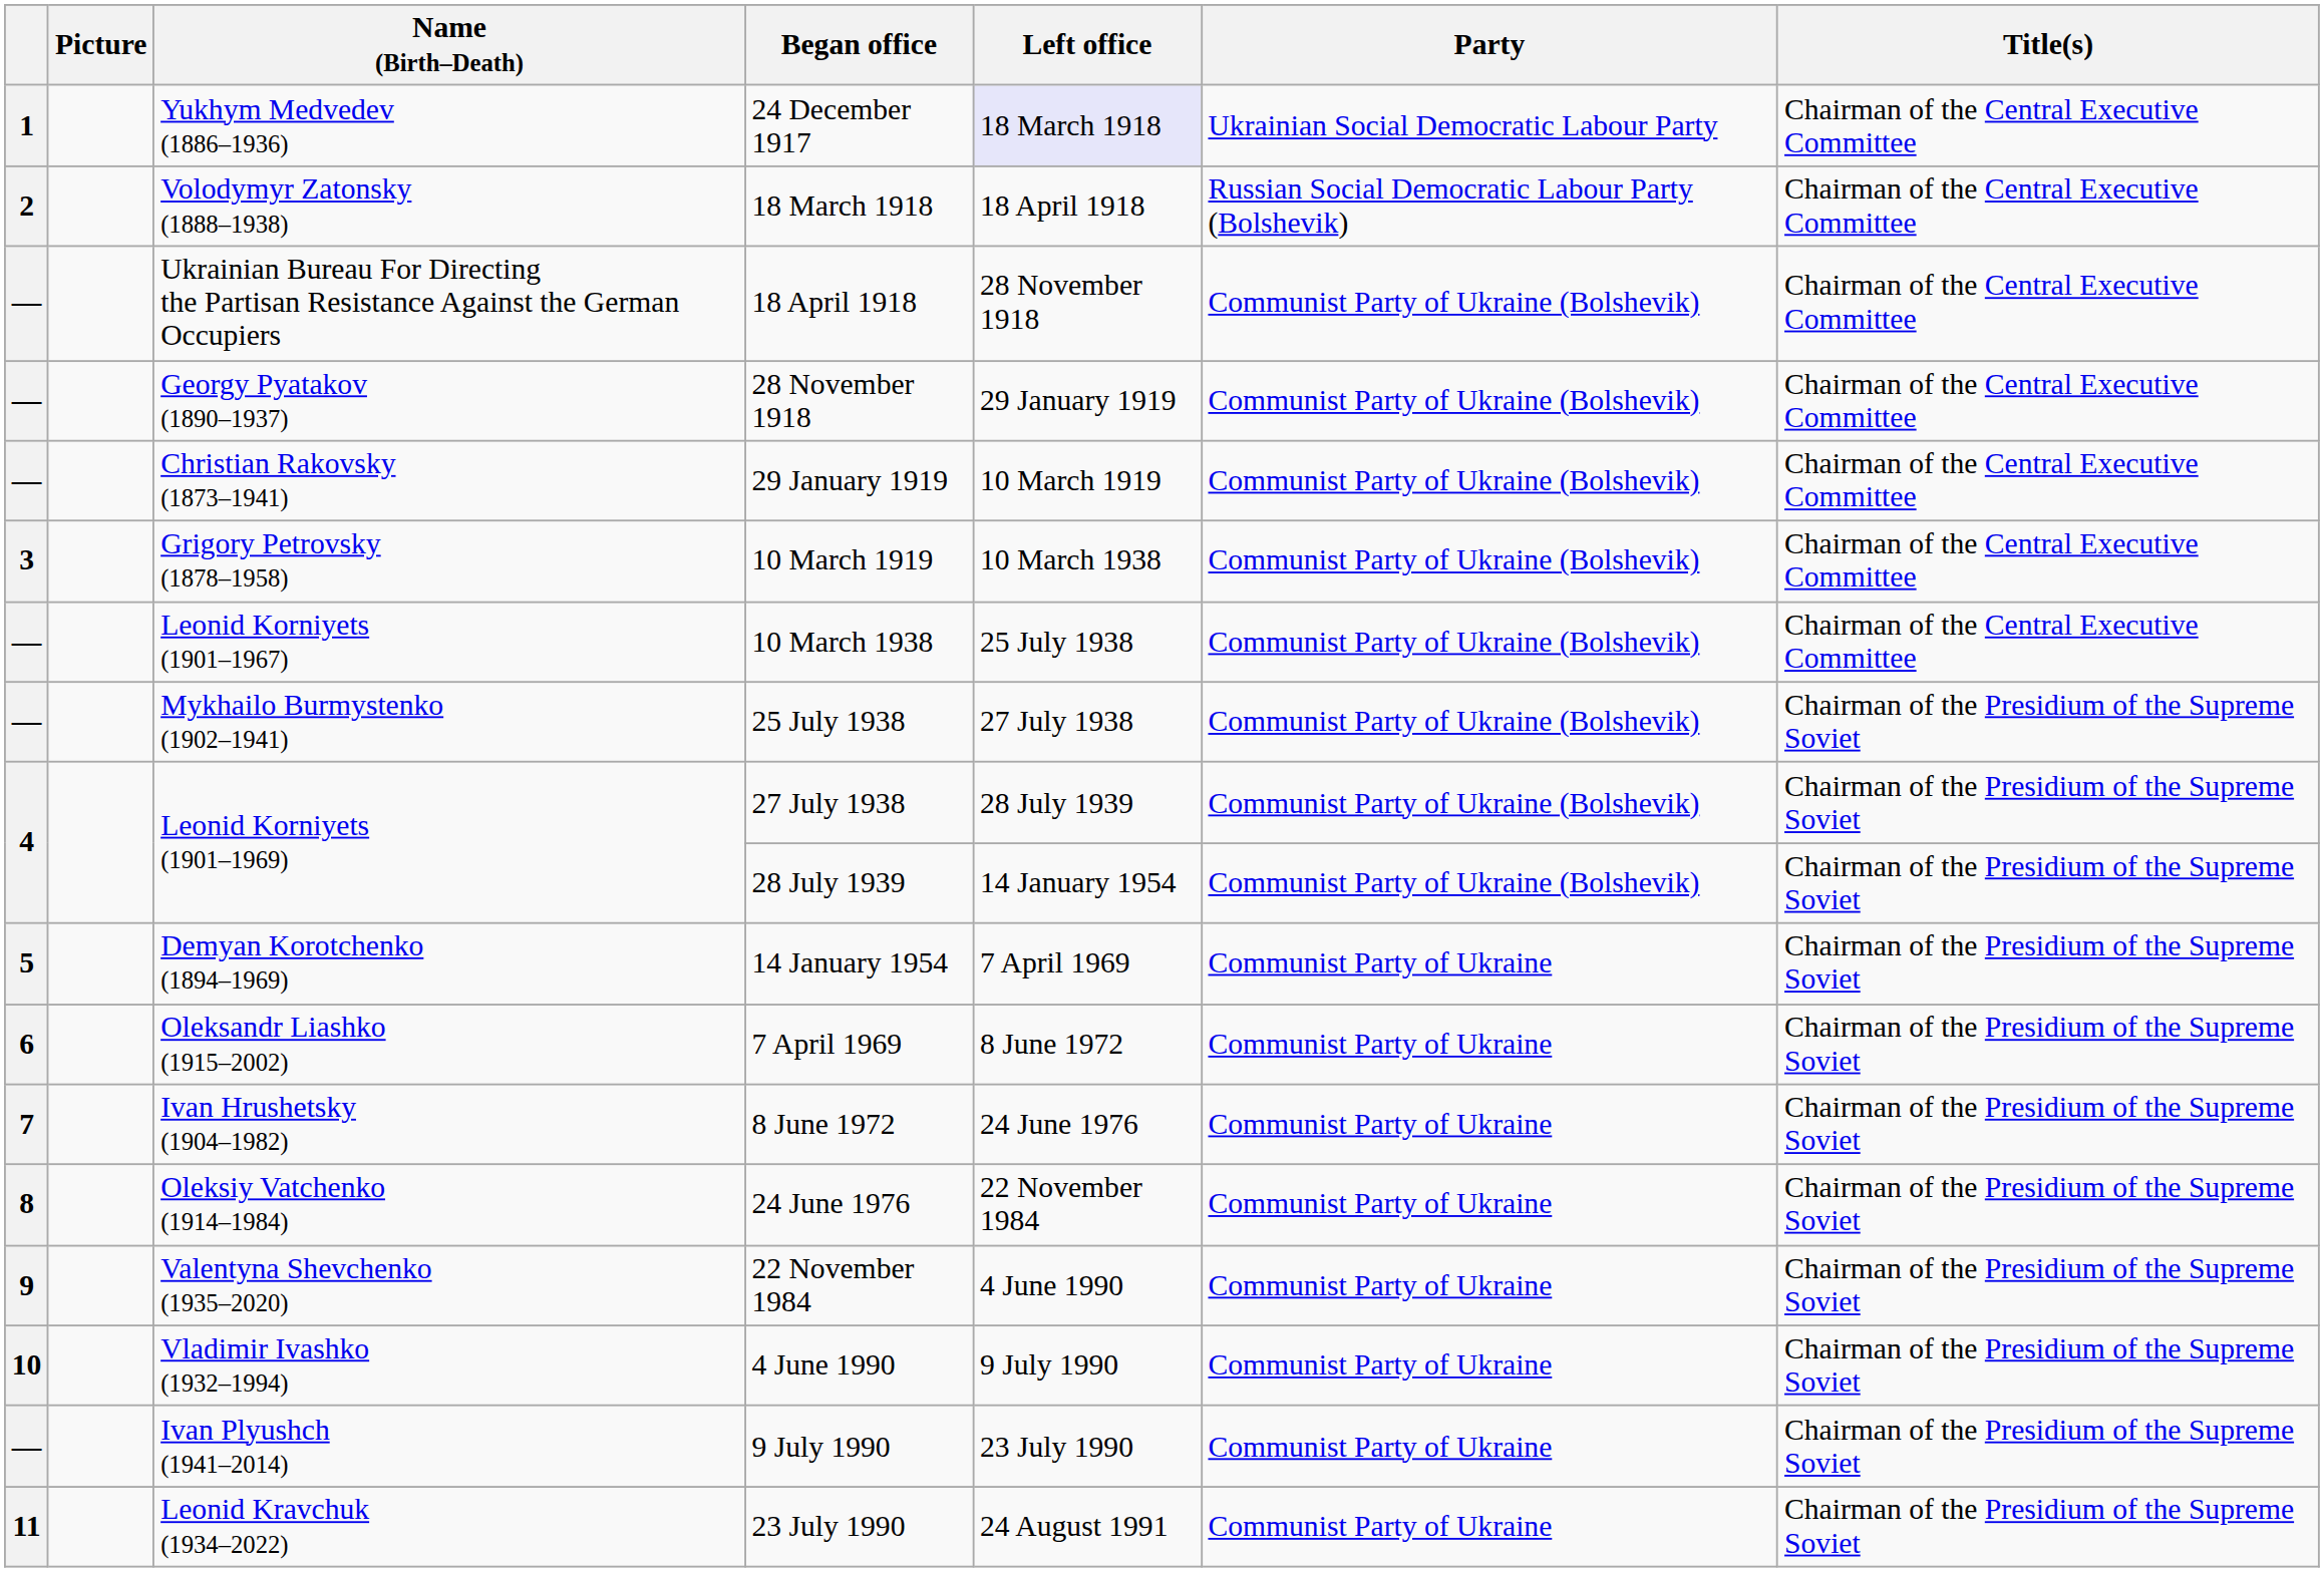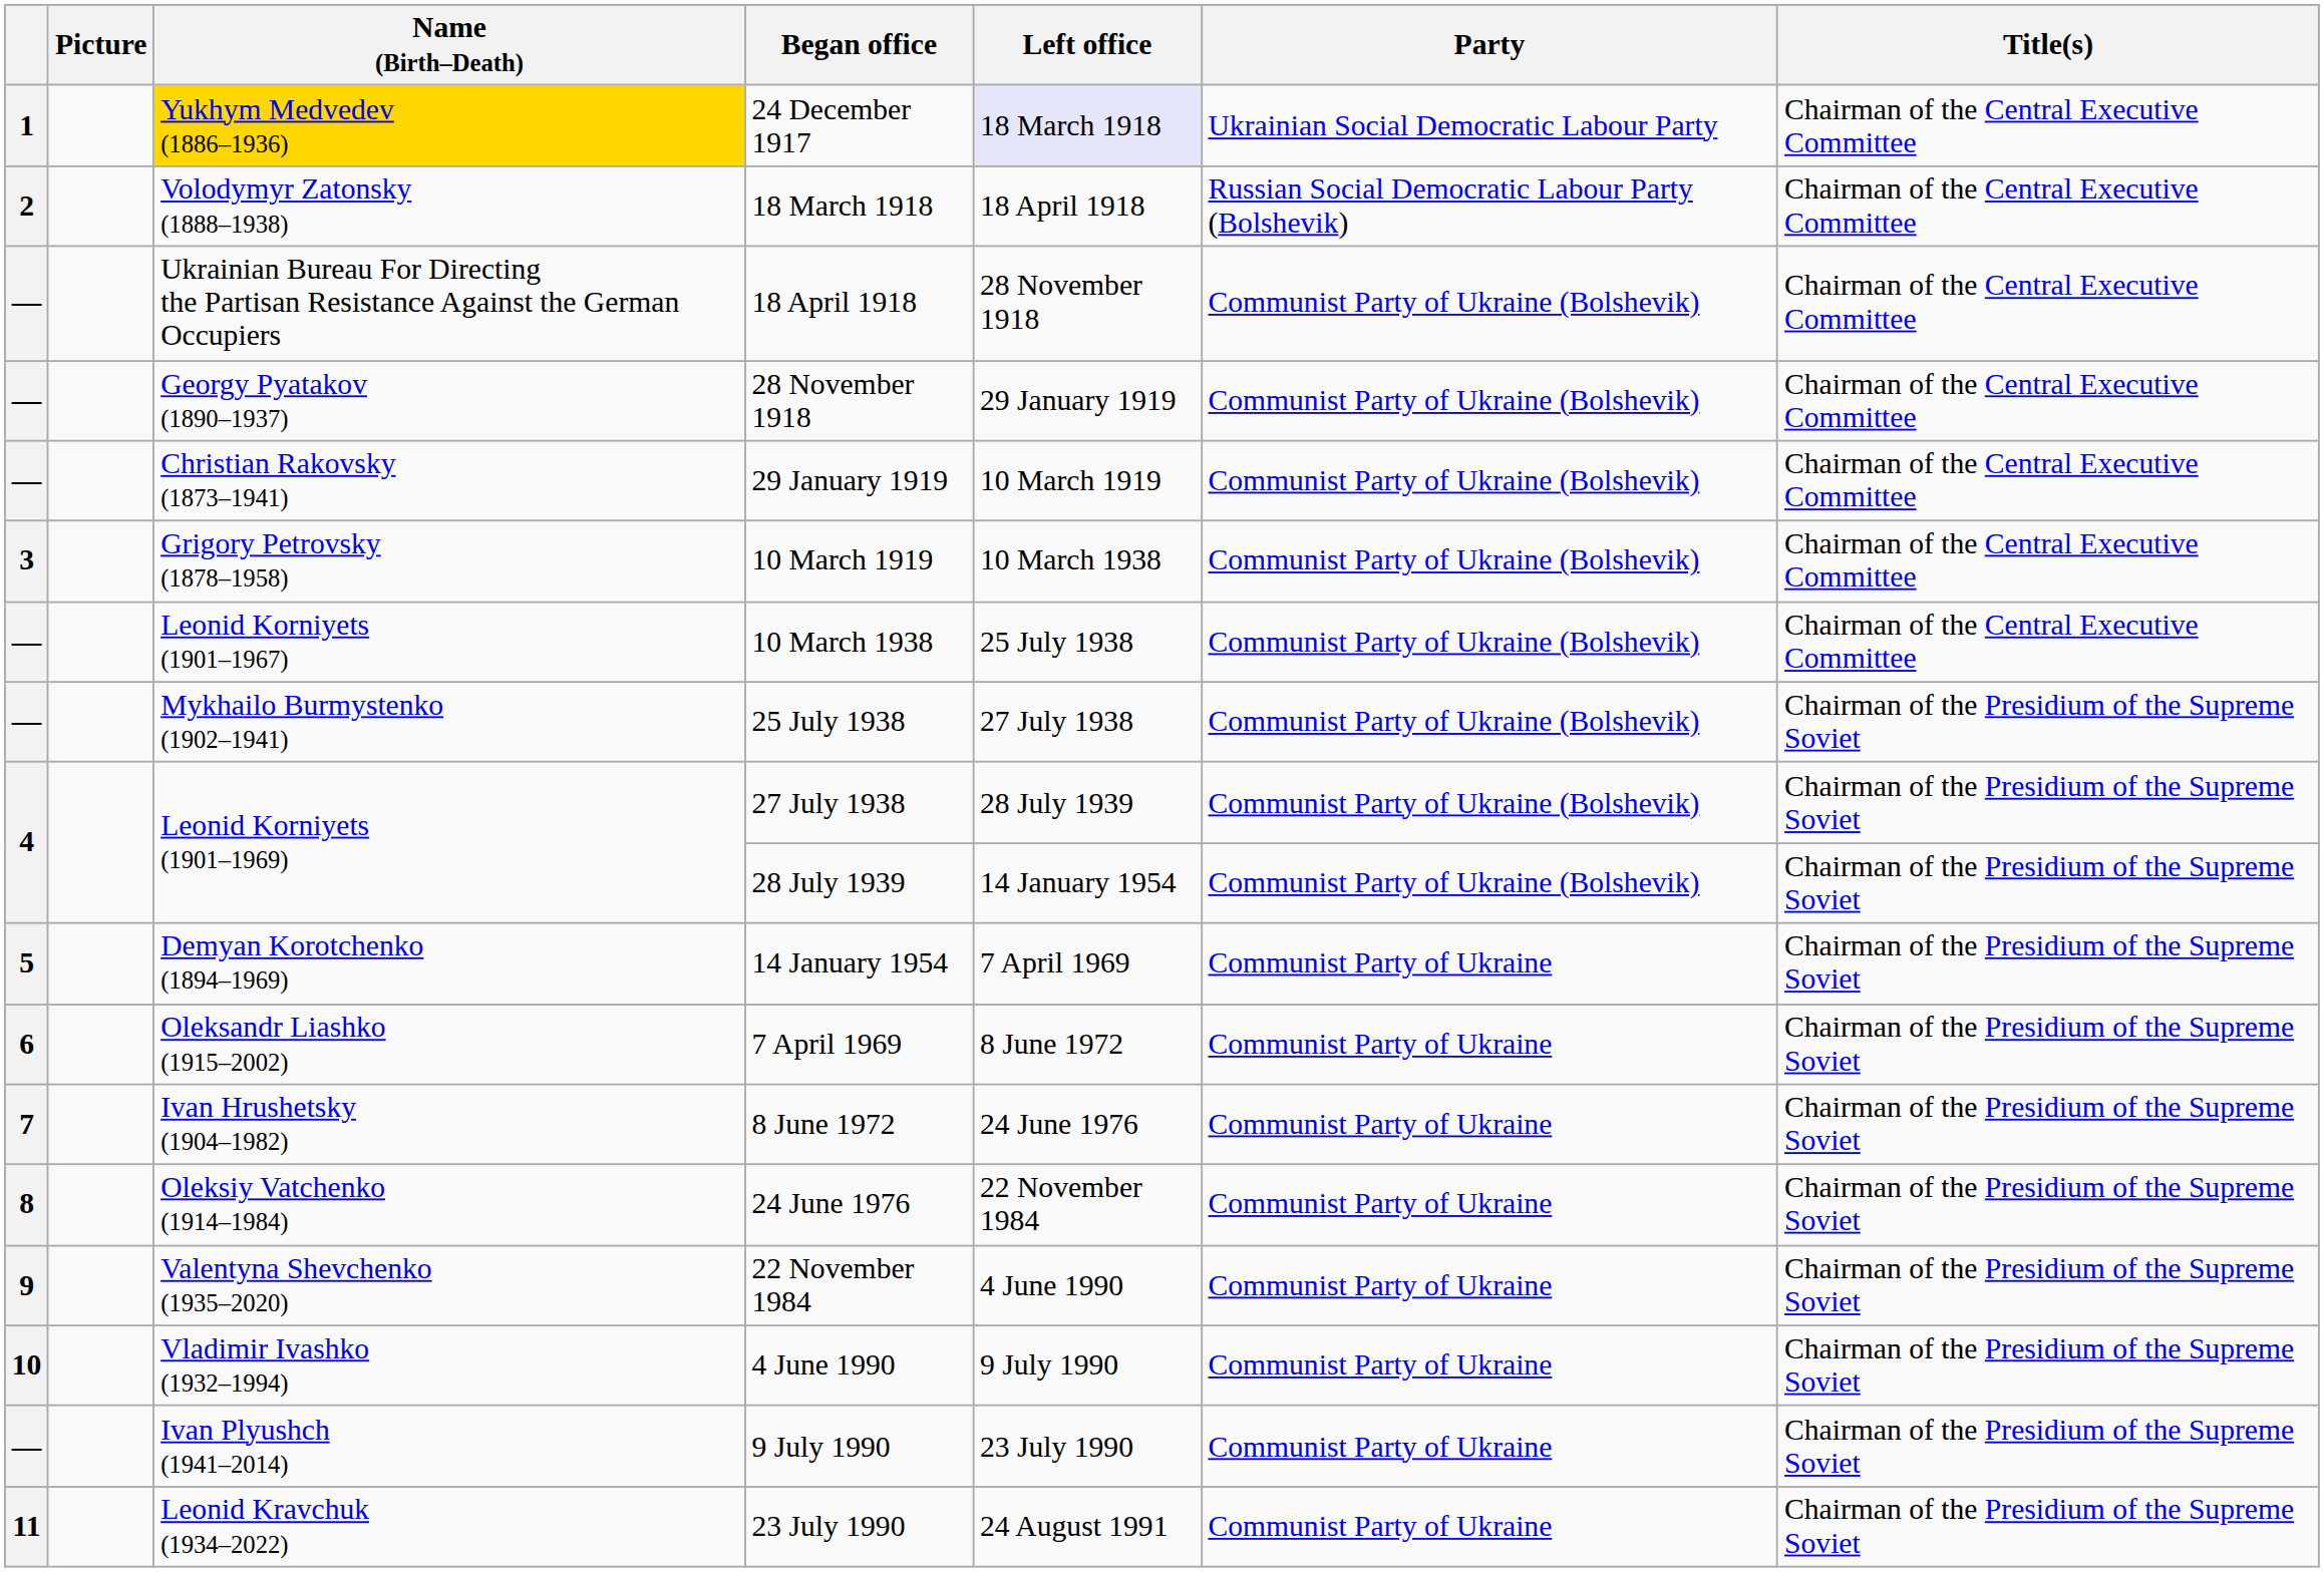24 December 1917 | Name (Birth–Death): no background -> gold background
